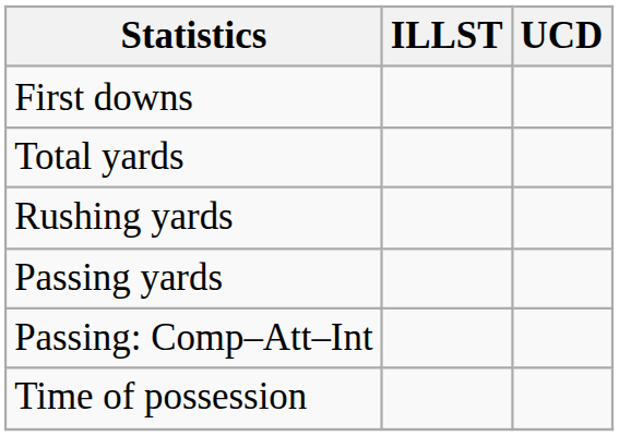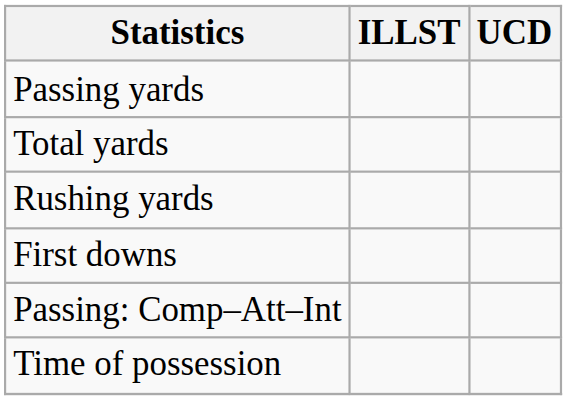rows swapped: First downs <-> Passing yards
